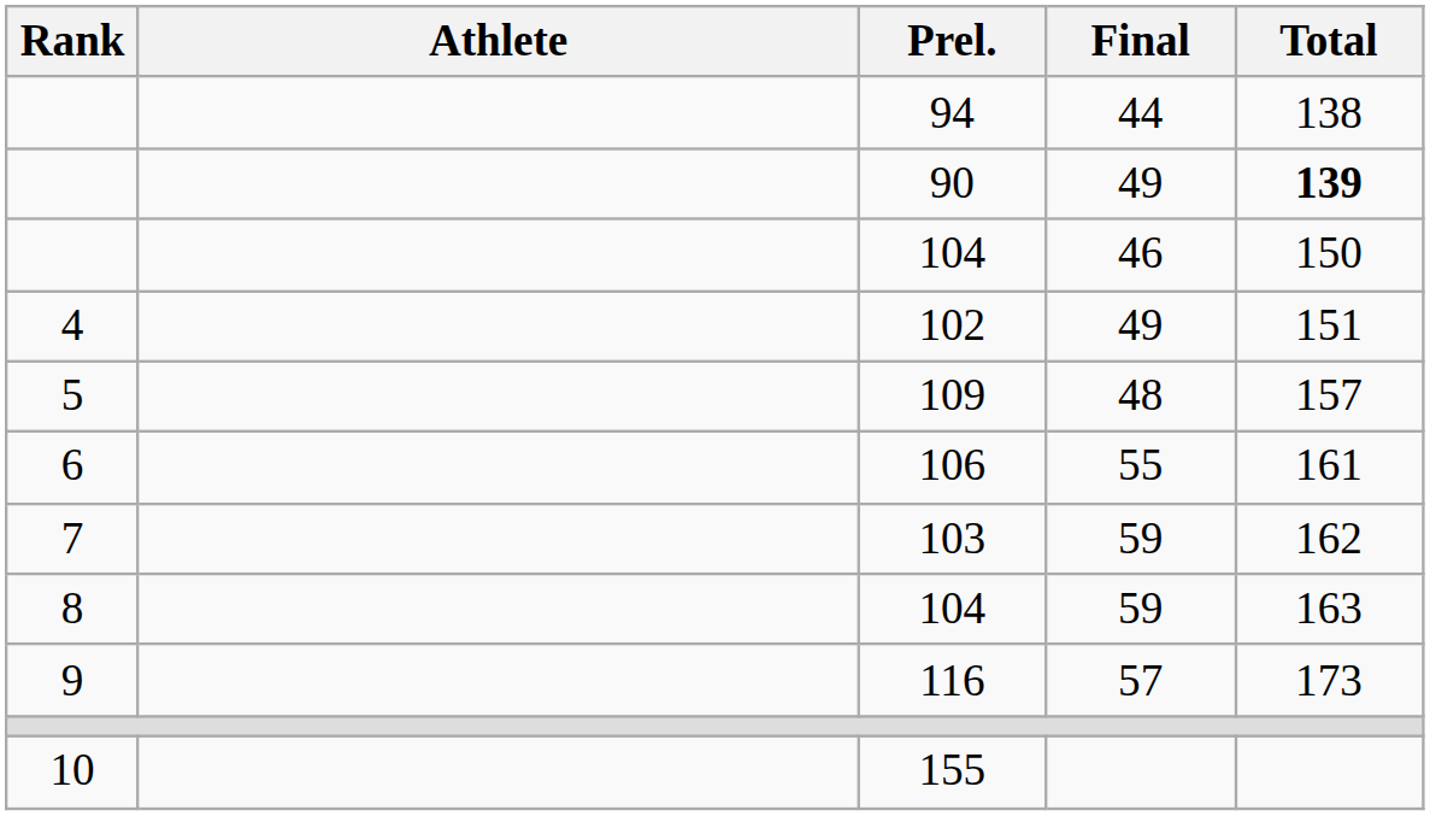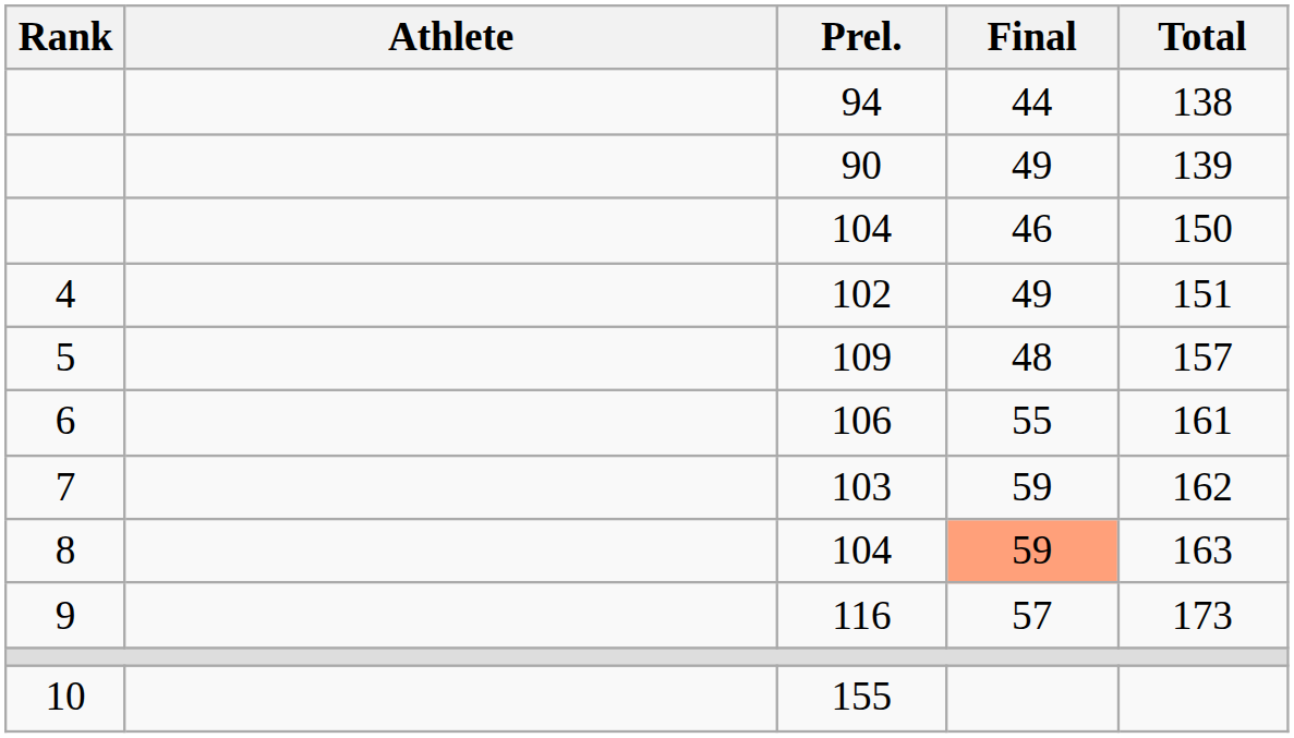90 | Total: bold -> normal
8 / 104 | Final: no background -> lightsalmon background
